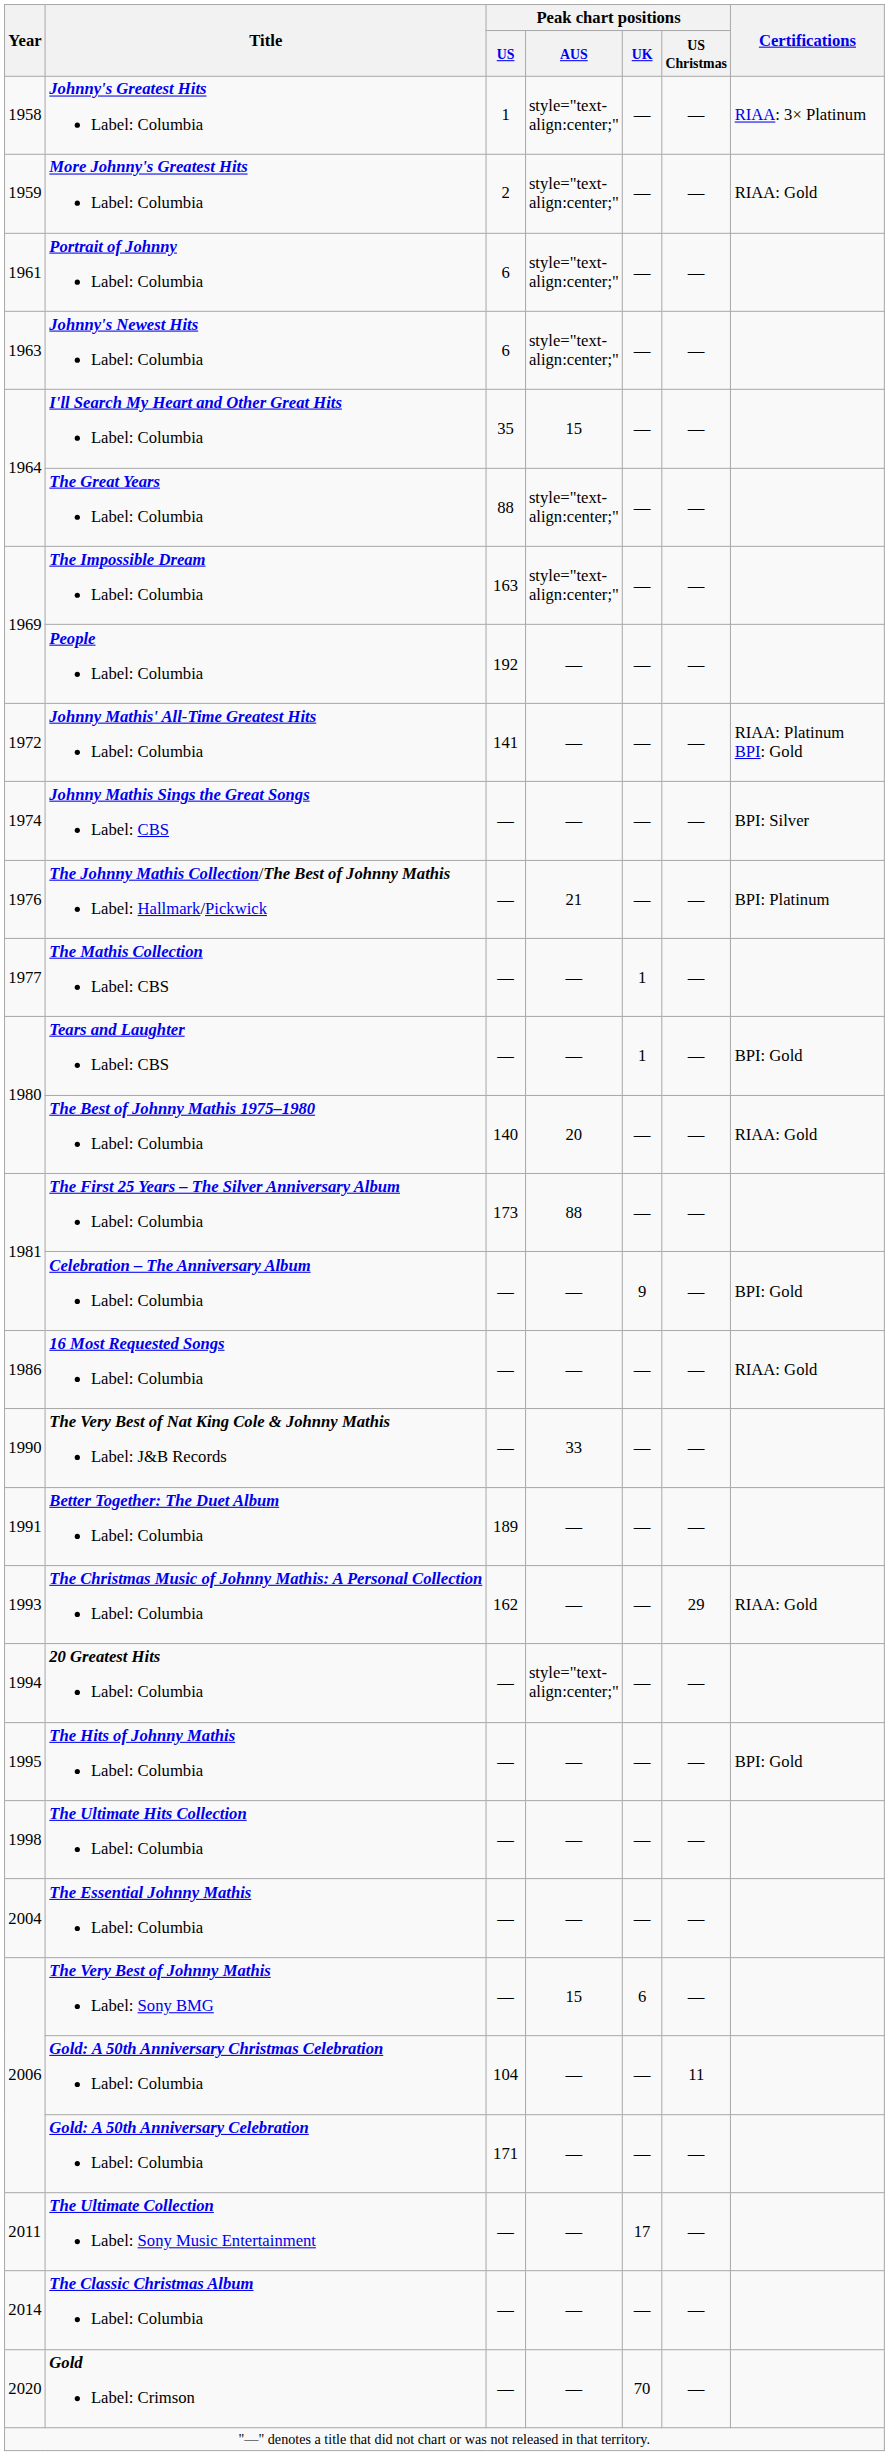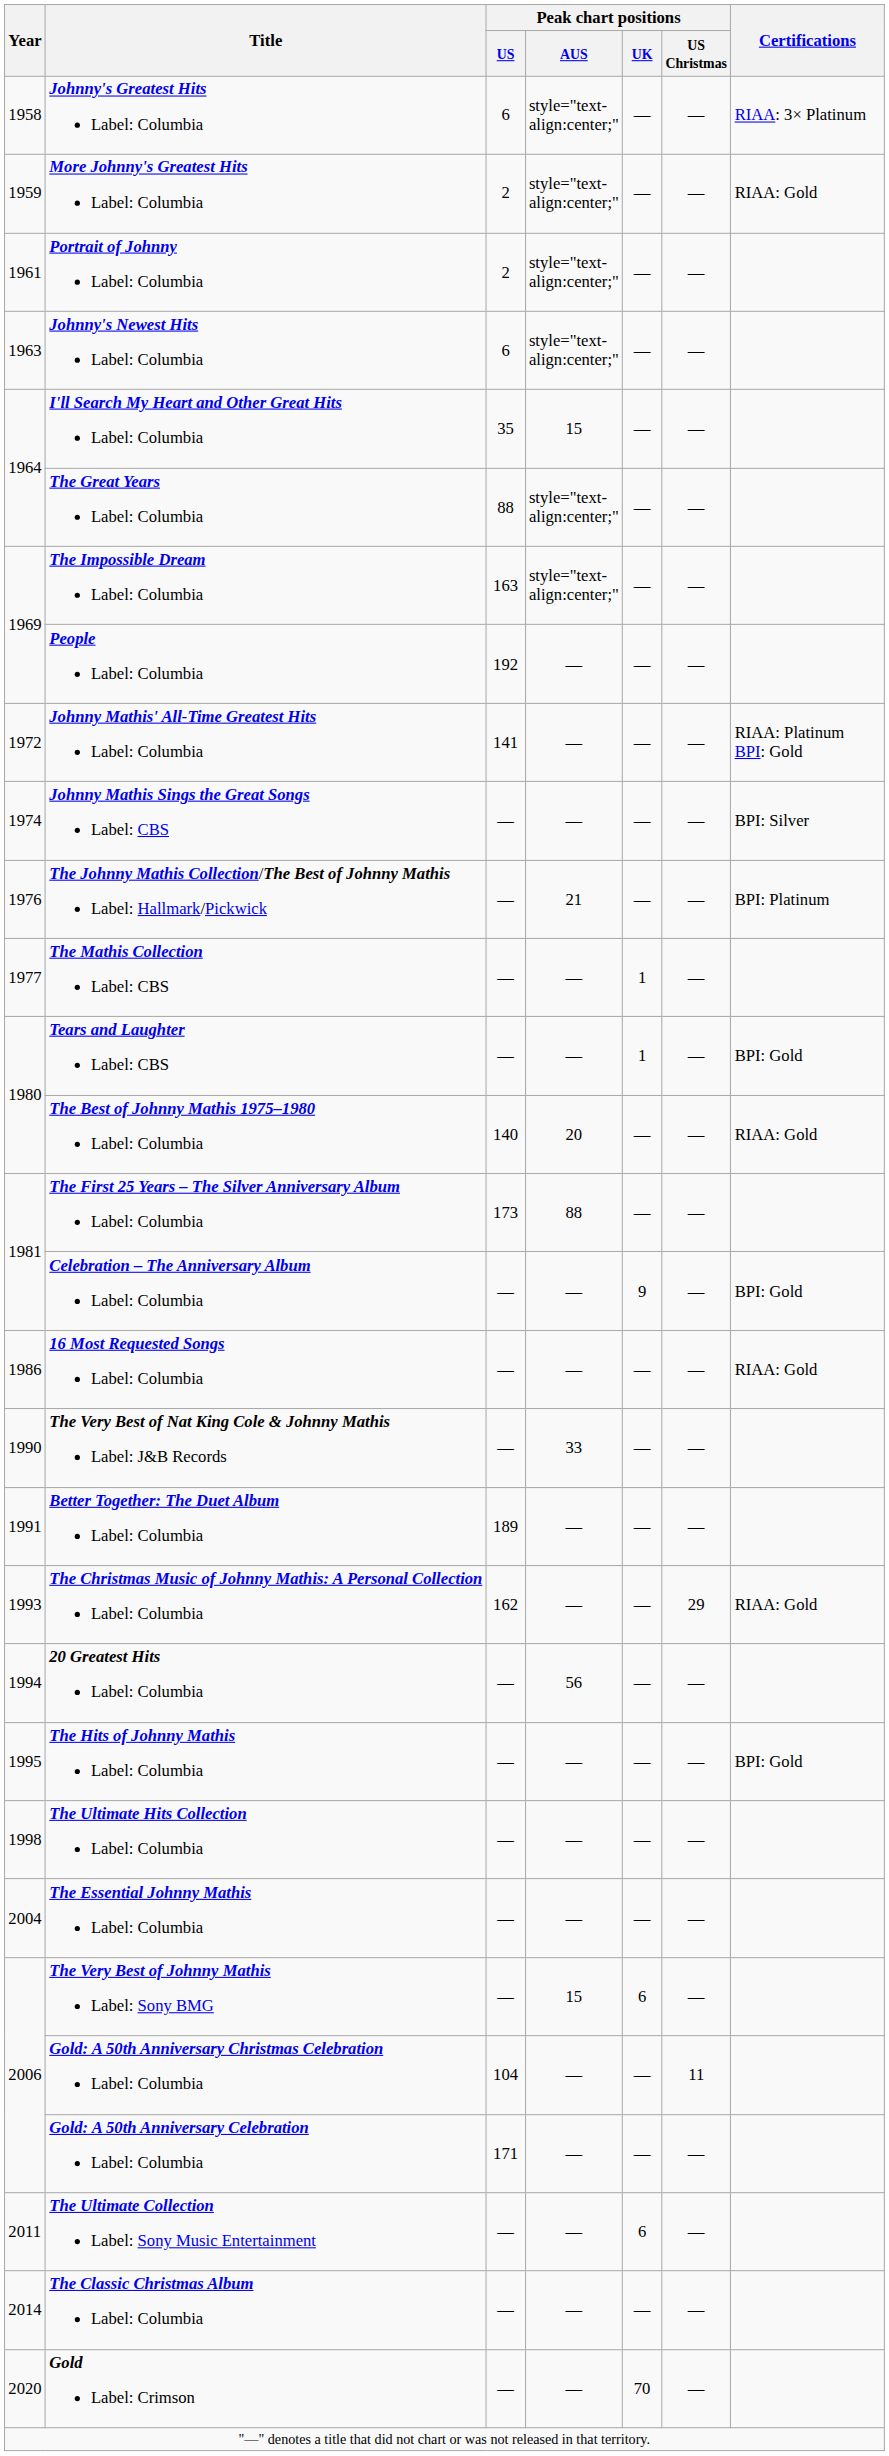Johnny's Greatest Hits Label: Columbia | Peak chart positions / US: 1 -> 6
Portrait of Johnny Label: Columbia | Peak chart positions / US: 6 -> 2
20 Greatest Hits Label: Columbia | Peak chart positions / AUS: style="text-align:center;" -> 56
The Ultimate Collection Label: Sony Music Entertainment | Peak chart positions / UK: 17 -> 6
